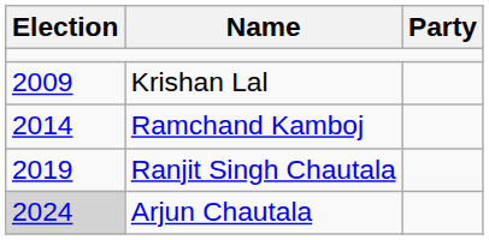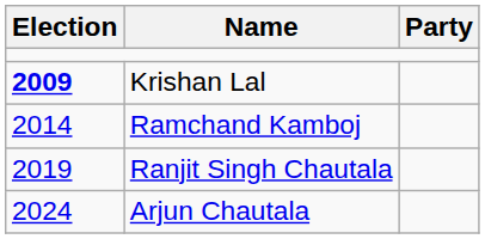Krishan Lal | Election: normal -> bold
Arjun Chautala | Election: lightgrey background -> no background
